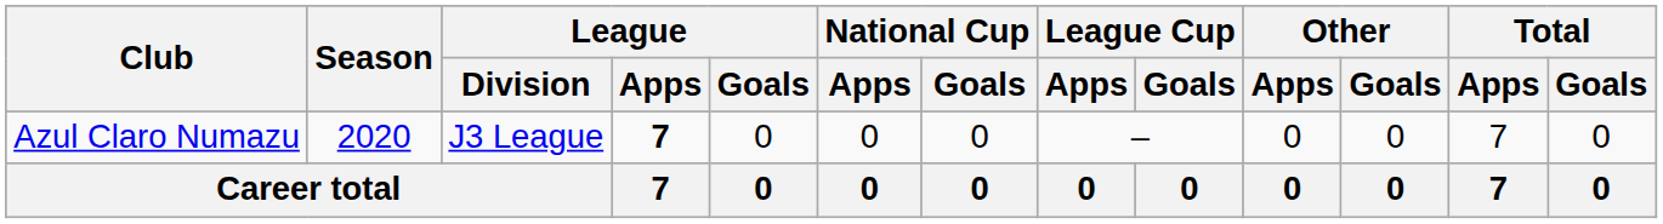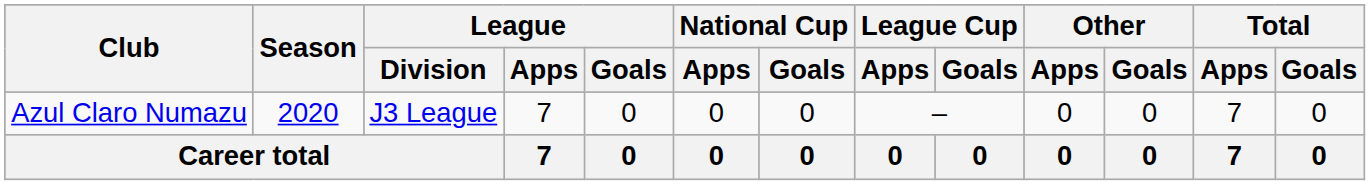Azul Claro Numazu | League / Apps: bold -> normal
